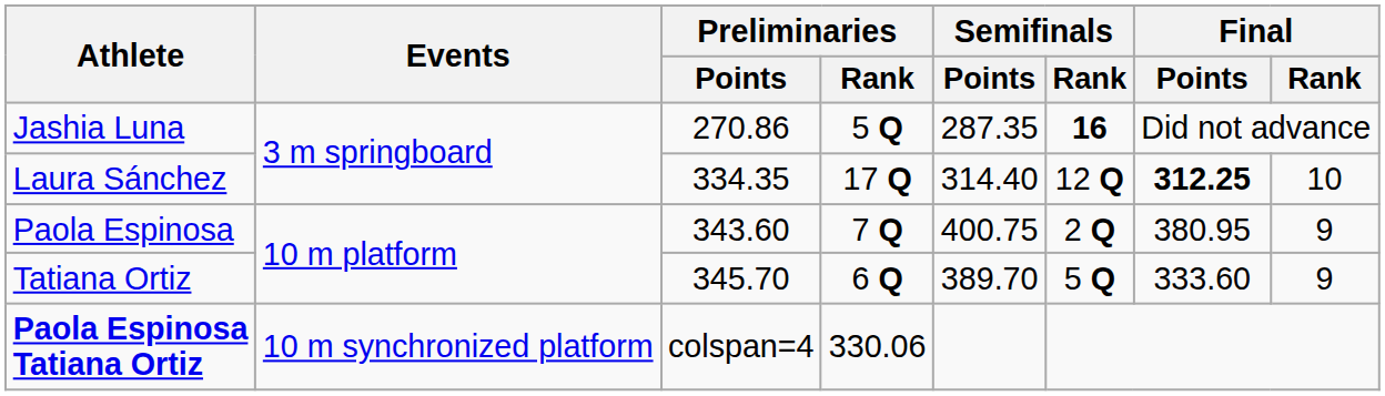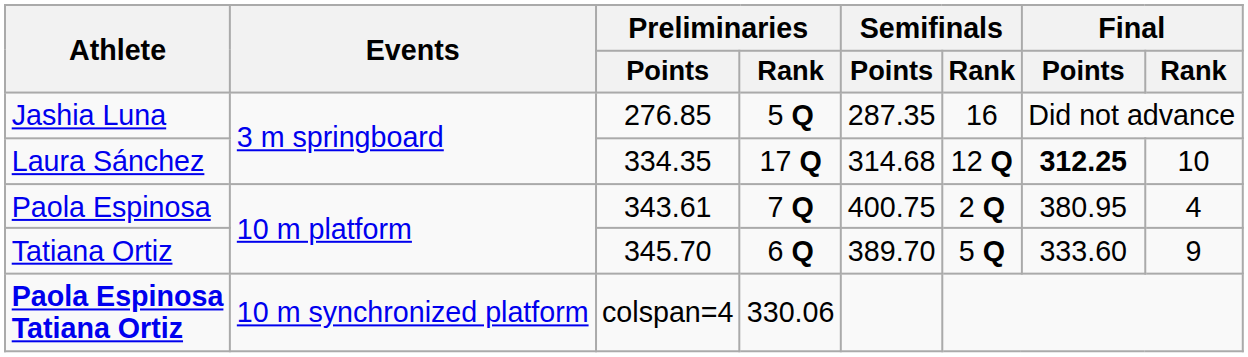Jashia Luna | Preliminaries / Points: 270.86 -> 276.85
Jashia Luna | Semifinals / Rank: bold -> normal
Laura Sánchez | Semifinals / Points: 314.40 -> 314.68
Paola Espinosa | Preliminaries / Points: 343.60 -> 343.61
Paola Espinosa | Final / Rank: 9 -> 4
